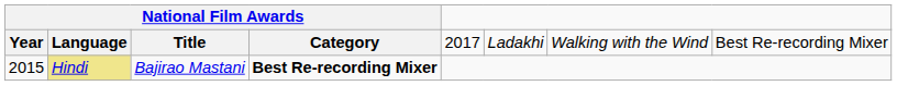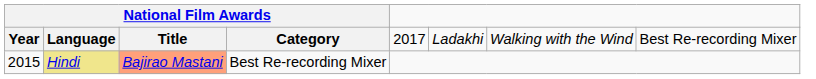2015 | National Film Awards / Title: no background -> lightsalmon background
2015 | National Film Awards / Category: bold -> normal
